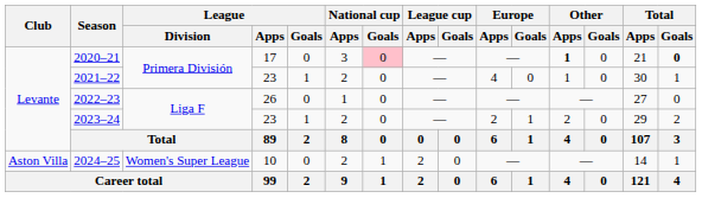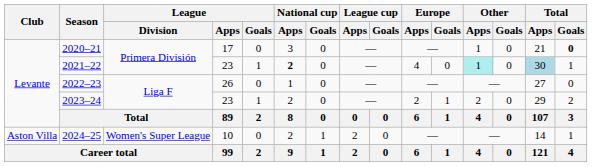2020–21 | National cup / Goals: pink background -> no background
2020–21 | Other / Apps: bold -> normal
2021–22 | National cup / Apps: normal -> bold
2021–22 | Other / Apps: no background -> paleturquoise background
2021–22 | Total / Apps: no background -> lightblue background
